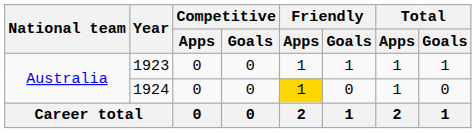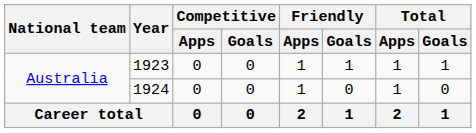1924 | Friendly / Apps: gold background -> no background
